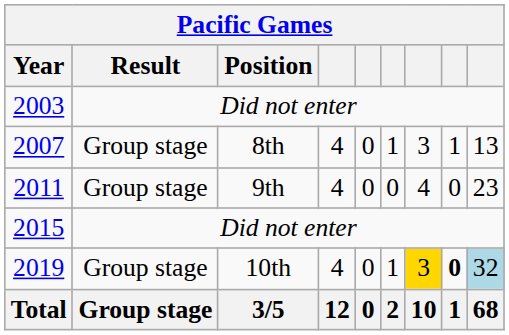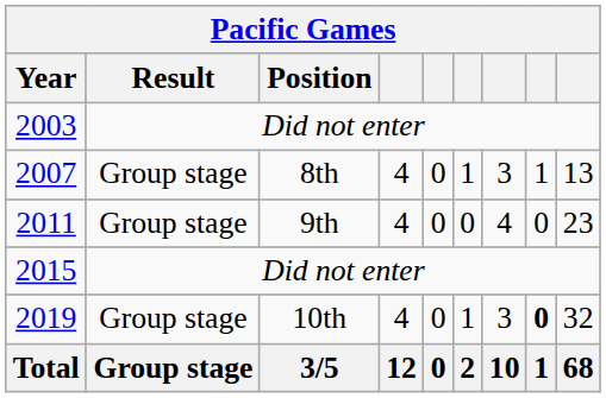2019 | column 7: gold background -> no background
2019 | column 9: lightblue background -> no background
